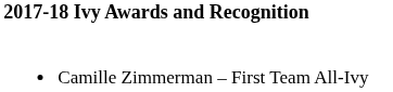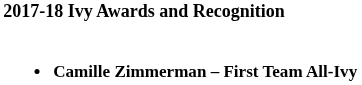row 2 | column 1: normal -> bold
